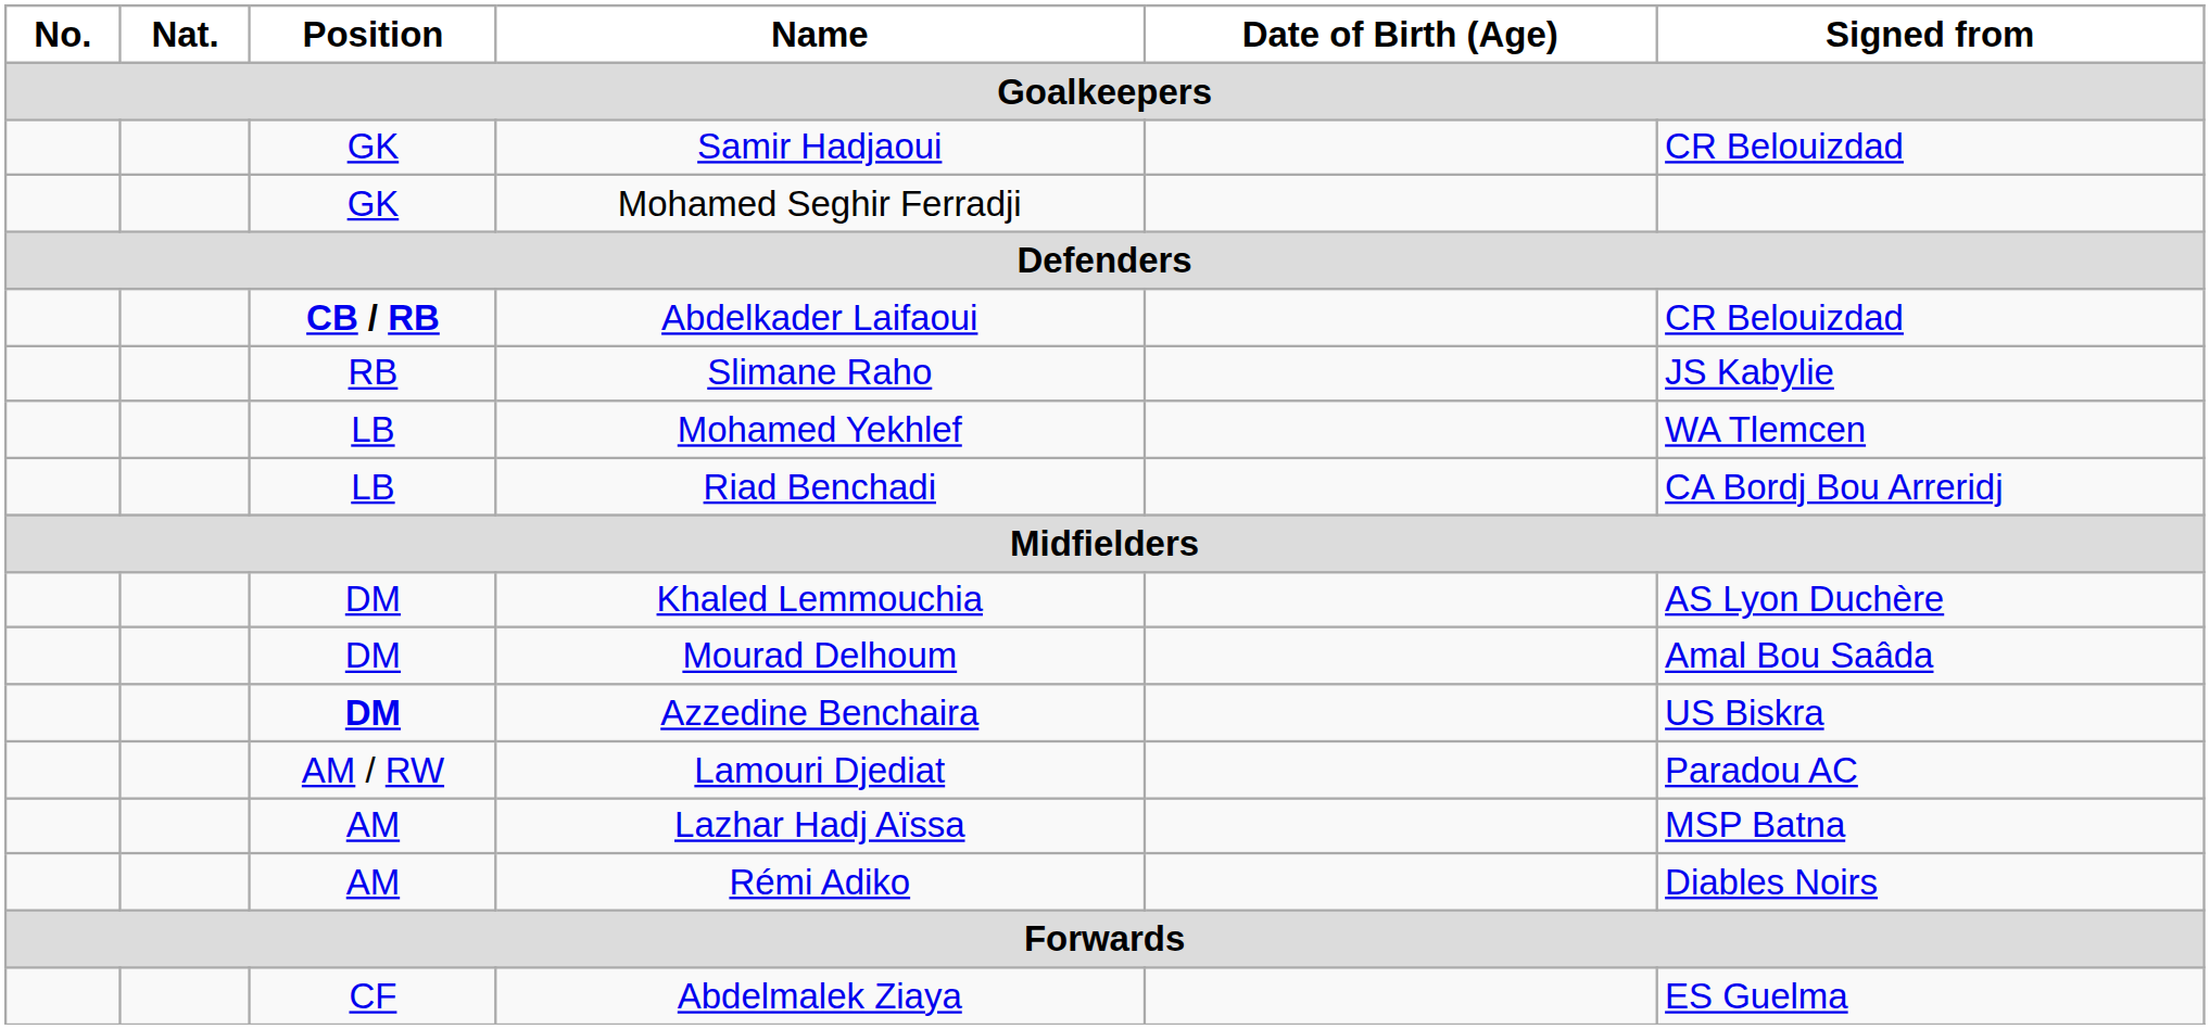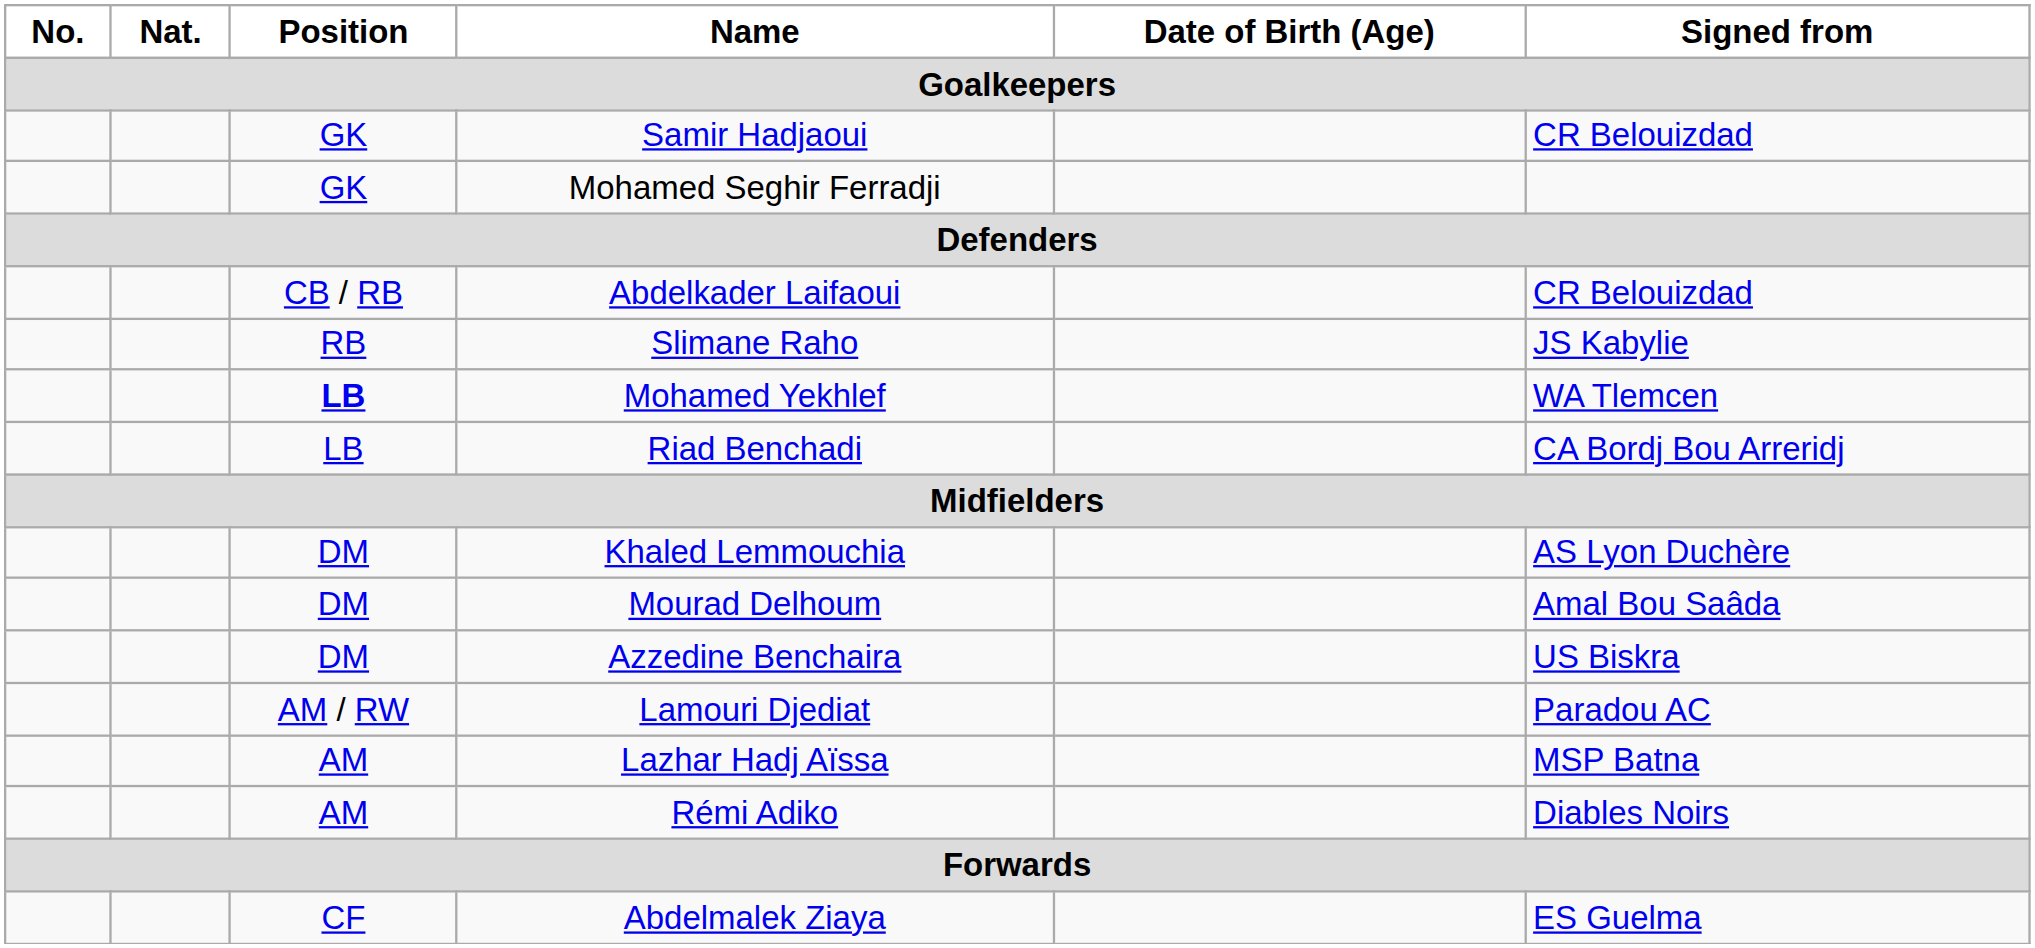Abdelkader Laifaoui | Position: bold -> normal
Mohamed Yekhlef | Position: normal -> bold
Azzedine Benchaira | Position: bold -> normal
